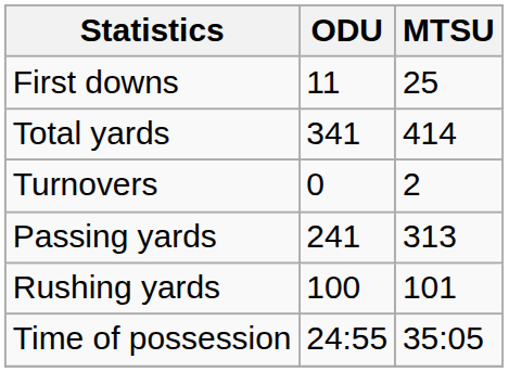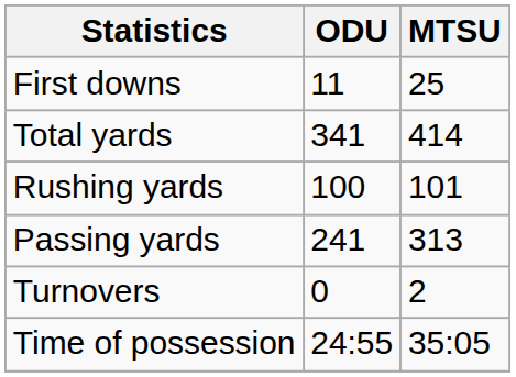rows swapped: Rushing yards <-> Turnovers
